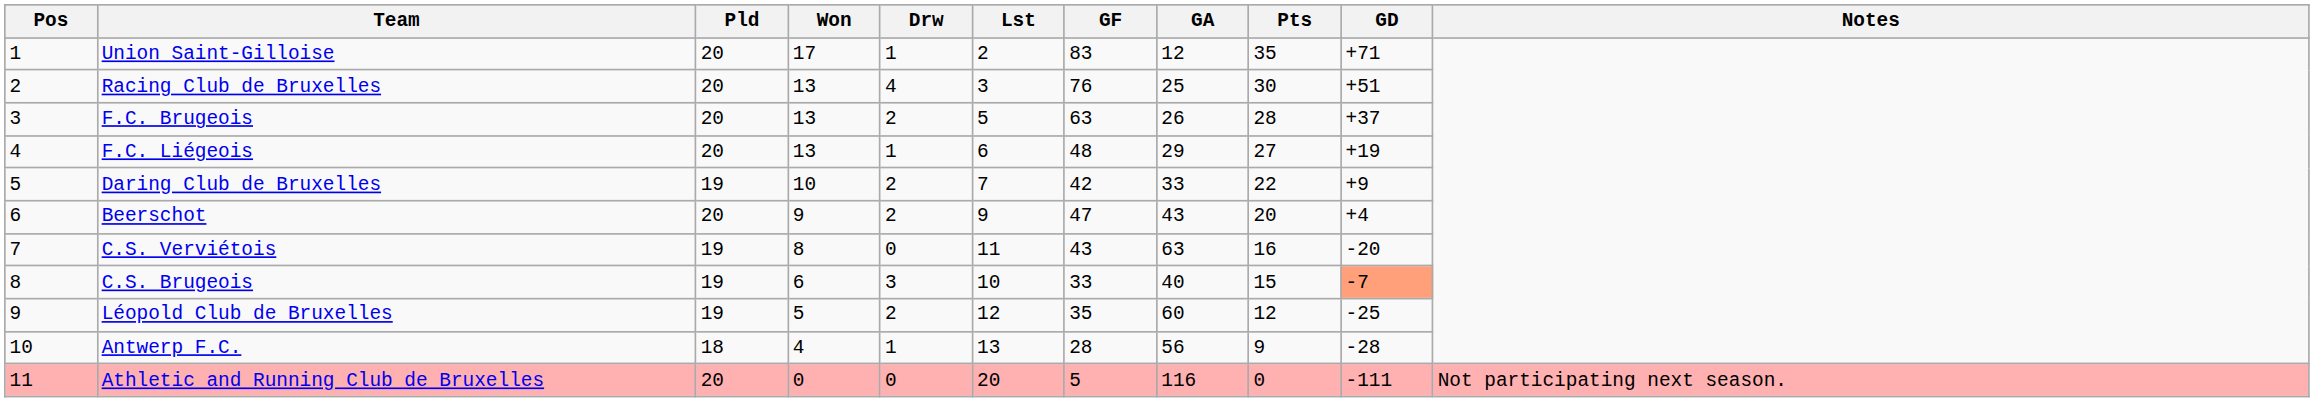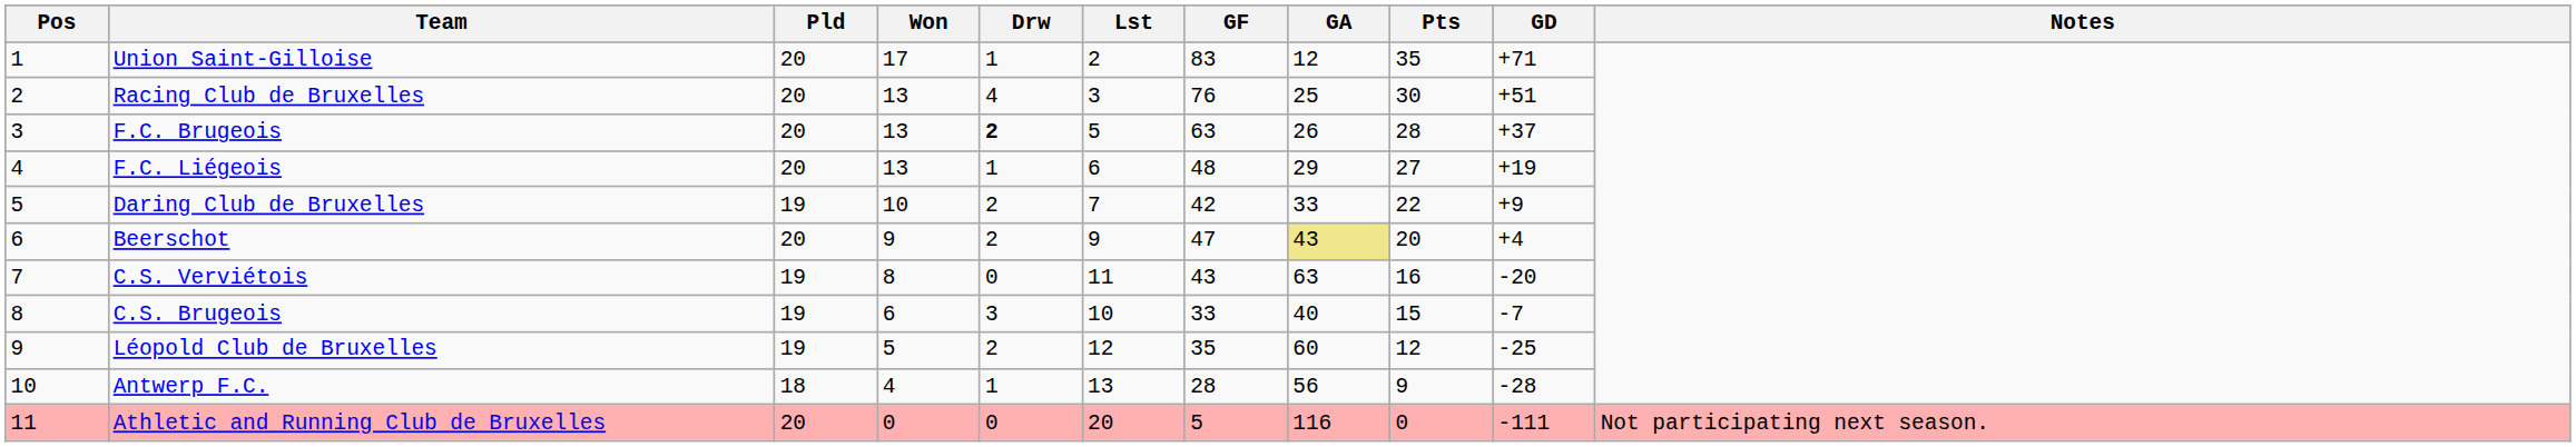F.C. Brugeois | Drw: normal -> bold
Beerschot | GA: no background -> khaki background
C.S. Brugeois | GD: lightsalmon background -> no background
